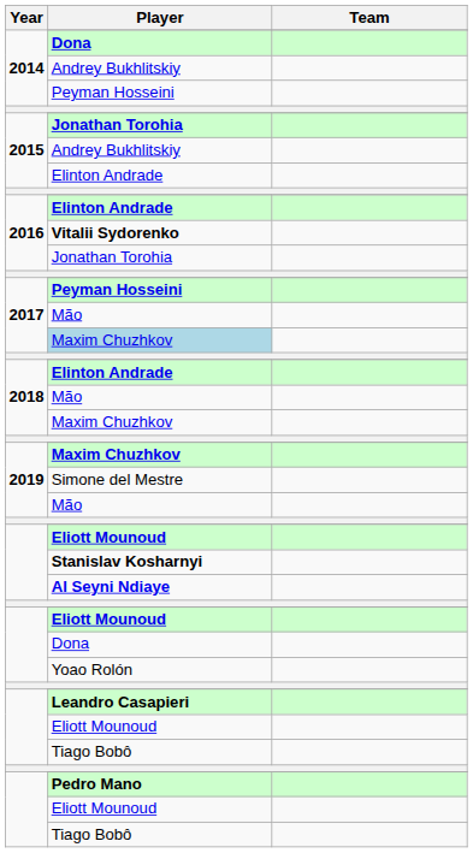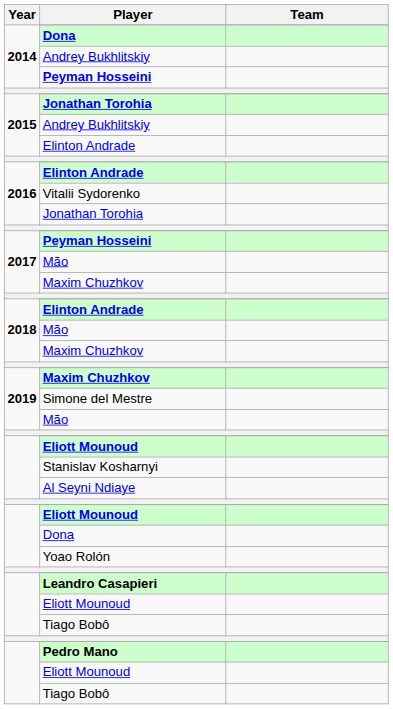2014 / Peyman Hosseini | Player: normal -> bold
Vitalii Sydorenko | Player: bold -> normal
2017 / Maxim Chuzhkov | Player: lightblue background -> no background
Stanislav Kosharnyi | Player: bold -> normal
Al Seyni Ndiaye | Player: bold -> normal
